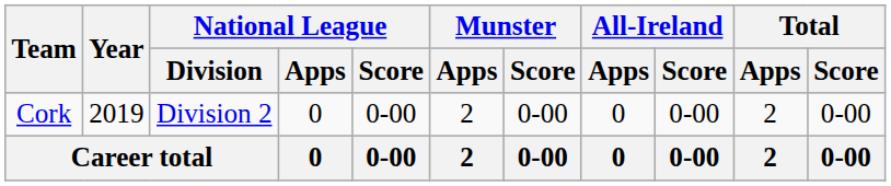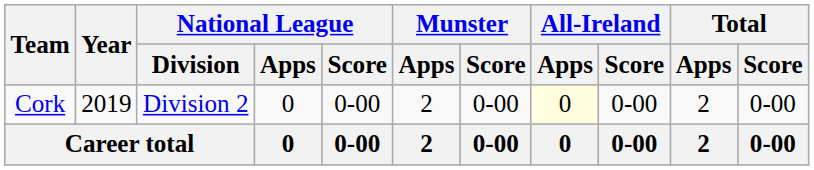Cork | All-Ireland / Apps: no background -> lightyellow background
